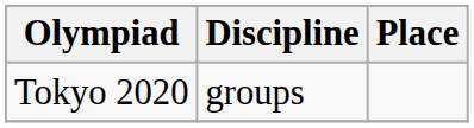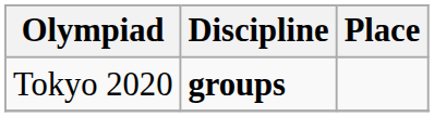Tokyo 2020 | Discipline: normal -> bold
